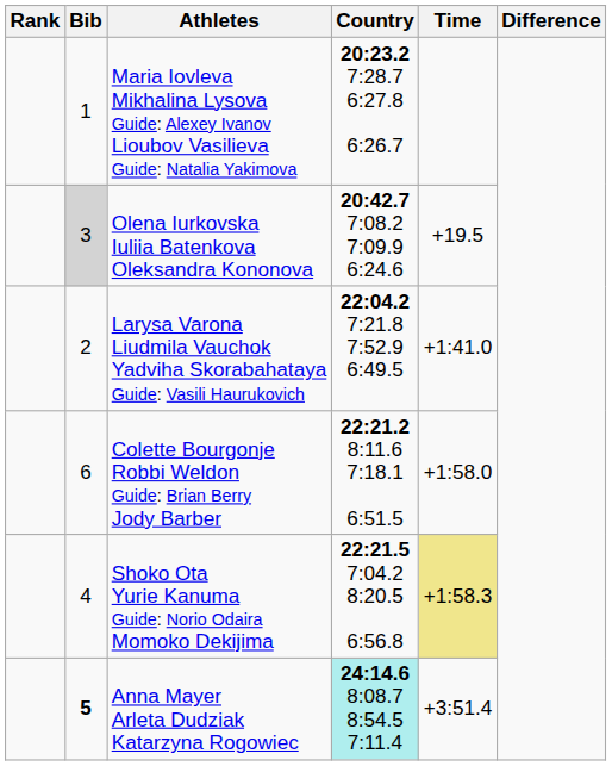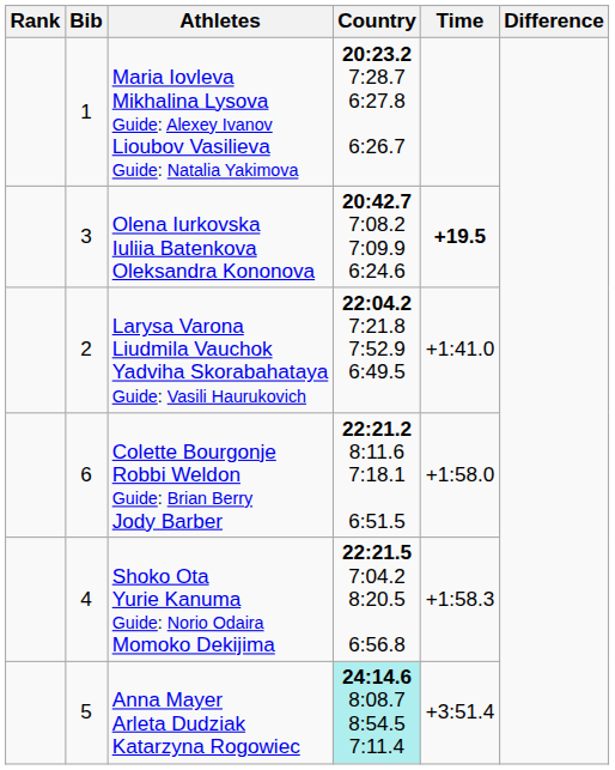Olena Iurkovska Iuliia Batenkova Oleksandra Kononova | Bib: lightgrey background -> no background
Olena Iurkovska Iuliia Batenkova Oleksandra Kononova | Time: normal -> bold
Shoko Ota Yurie Kanuma Guide: Norio Odaira Momoko Dekijima | Time: khaki background -> no background
Anna Mayer Arleta Dudziak Katarzyna Rogowiec | Bib: bold -> normal
